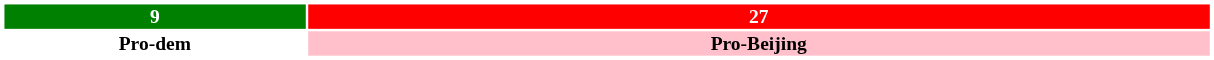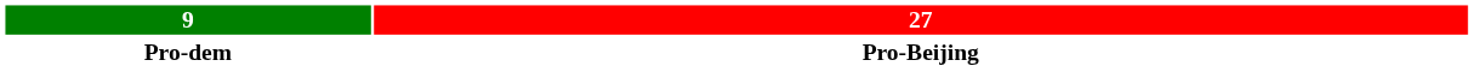Pro-dem | 27: pink background -> no background
